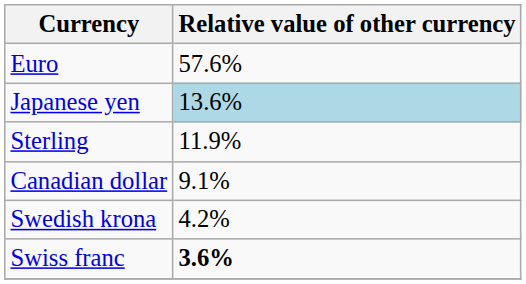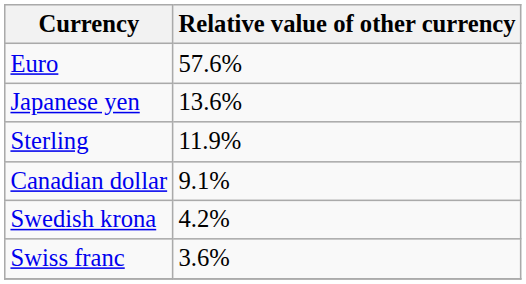Japanese yen | Relative value of other currency: lightblue background -> no background
Swiss franc | Relative value of other currency: bold -> normal
